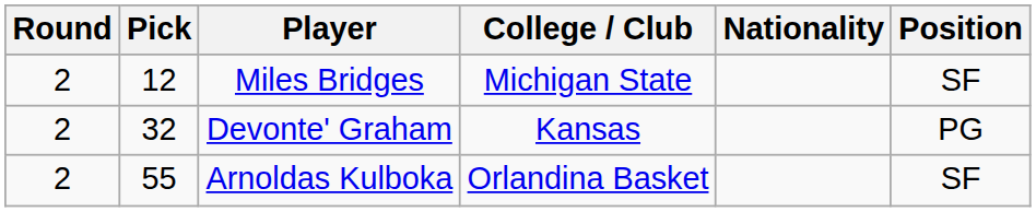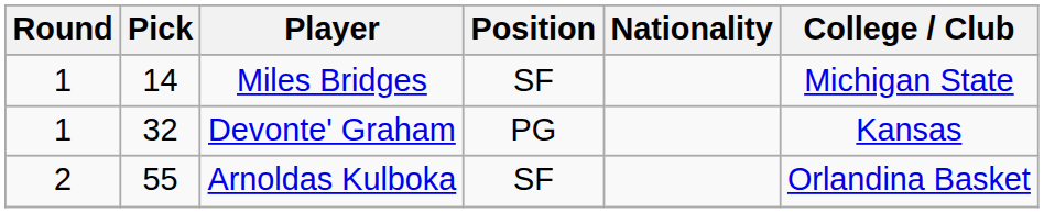columns swapped: Position <-> College / Club
Miles Bridges | Round: 2 -> 1
Miles Bridges | Pick: 12 -> 14
Devonte' Graham | Round: 2 -> 1
